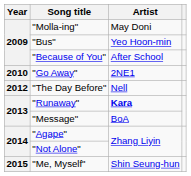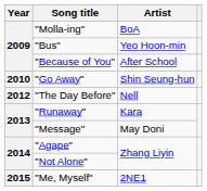"Molla-ing" | Artist: May Doni -> BoA
"Go Away" | Artist: 2NE1 -> Shin Seung-hun
"Runaway" | Artist: bold -> normal
"Message" | Artist: BoA -> May Doni
"Me, Myself" | Artist: Shin Seung-hun -> 2NE1
